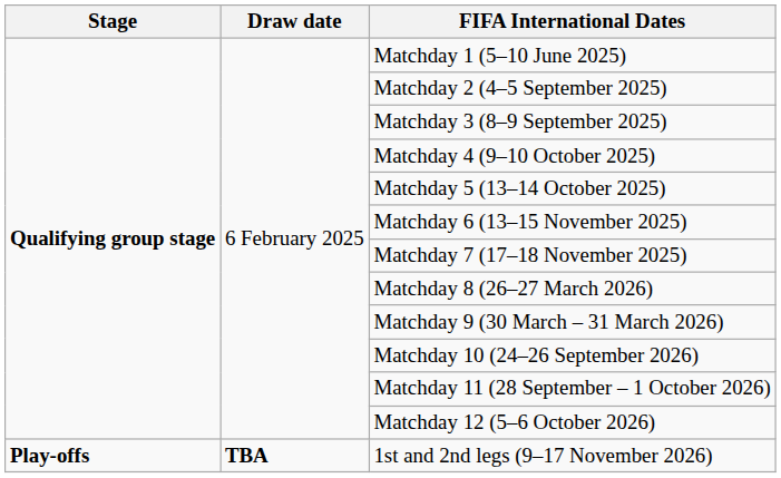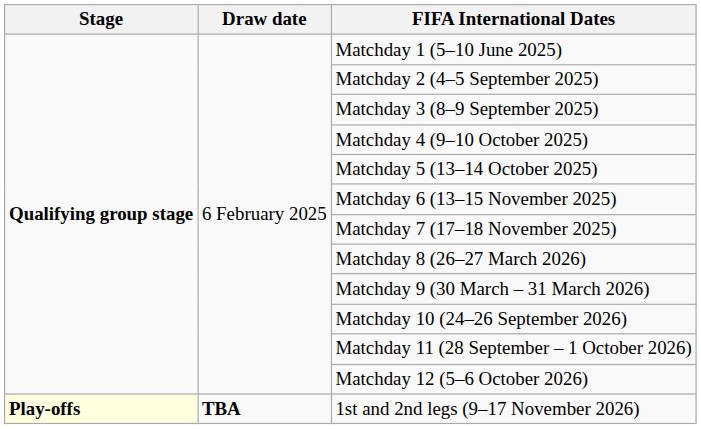1st and 2nd legs (9–17 November 2026) | Stage: no background -> lightyellow background
